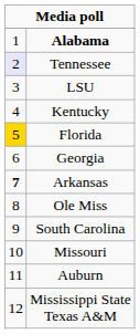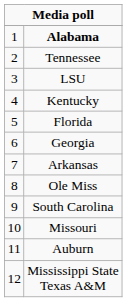Tennessee | column 1: lavender background -> no background
Florida | column 1: gold background -> no background
Arkansas | column 1: bold -> normal
